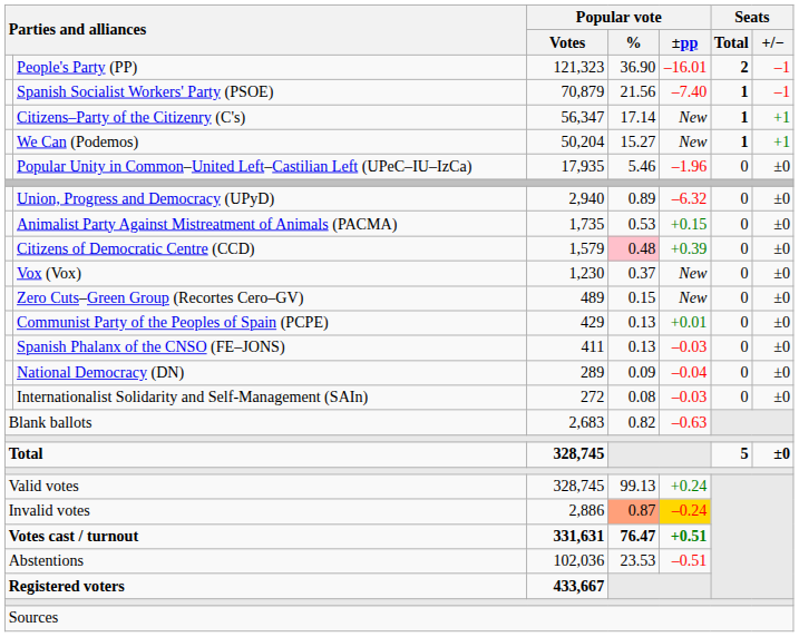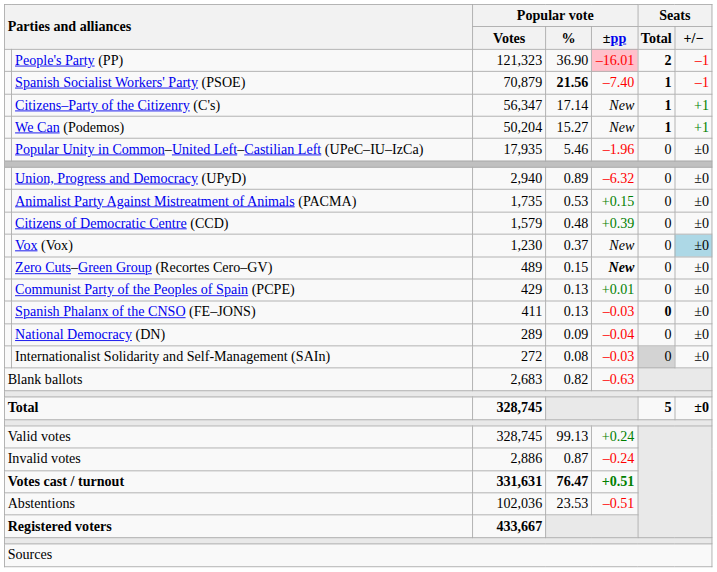People's Party (PP) | Popular vote / ±pp: no background -> pink background
Spanish Socialist Workers' Party (PSOE) | Popular vote / %: normal -> bold
Citizens of Democratic Centre (CCD) | Popular vote / %: pink background -> no background
Vox (Vox) | Seats / +/−: no background -> lightblue background
Zero Cuts–Green Group (Recortes Cero–GV) | Popular vote / ±pp: normal -> bold
Spanish Phalanx of the CNSO (FE–JONS) | Seats / Total: normal -> bold
Internationalist Solidarity and Self-Management (SAIn) | Seats / Total: no background -> lightgrey background
Invalid votes | Popular vote / %: lightsalmon background -> no background
Invalid votes | Popular vote / ±pp: gold background -> no background
